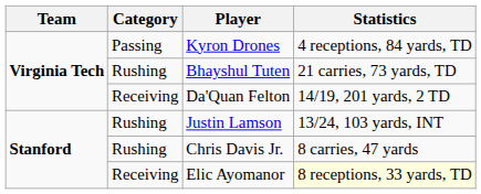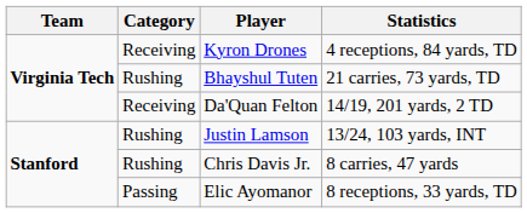Kyron Drones | Category: Passing -> Receiving
Elic Ayomanor | Category: Receiving -> Passing
Elic Ayomanor | Statistics: lightyellow background -> no background
